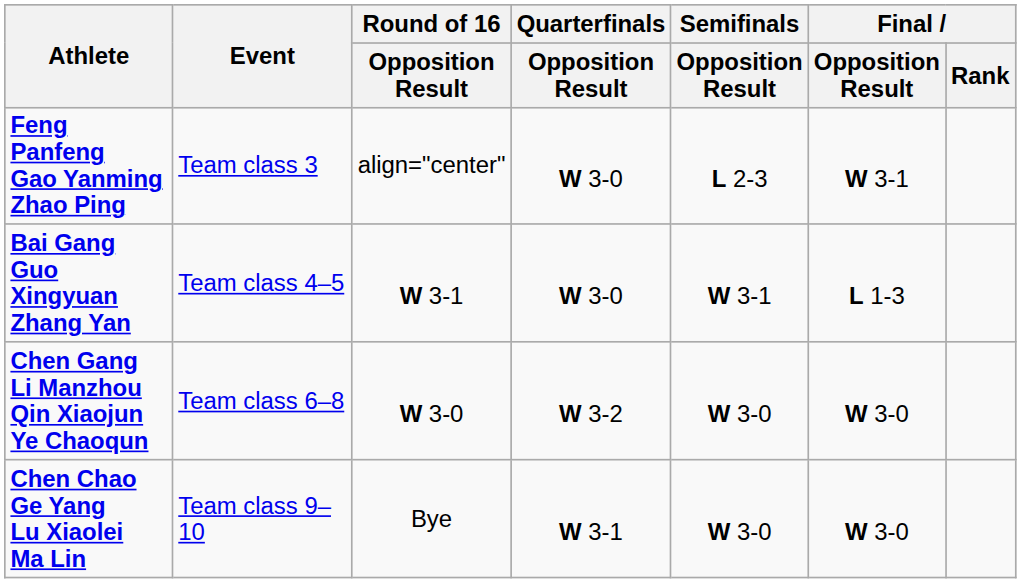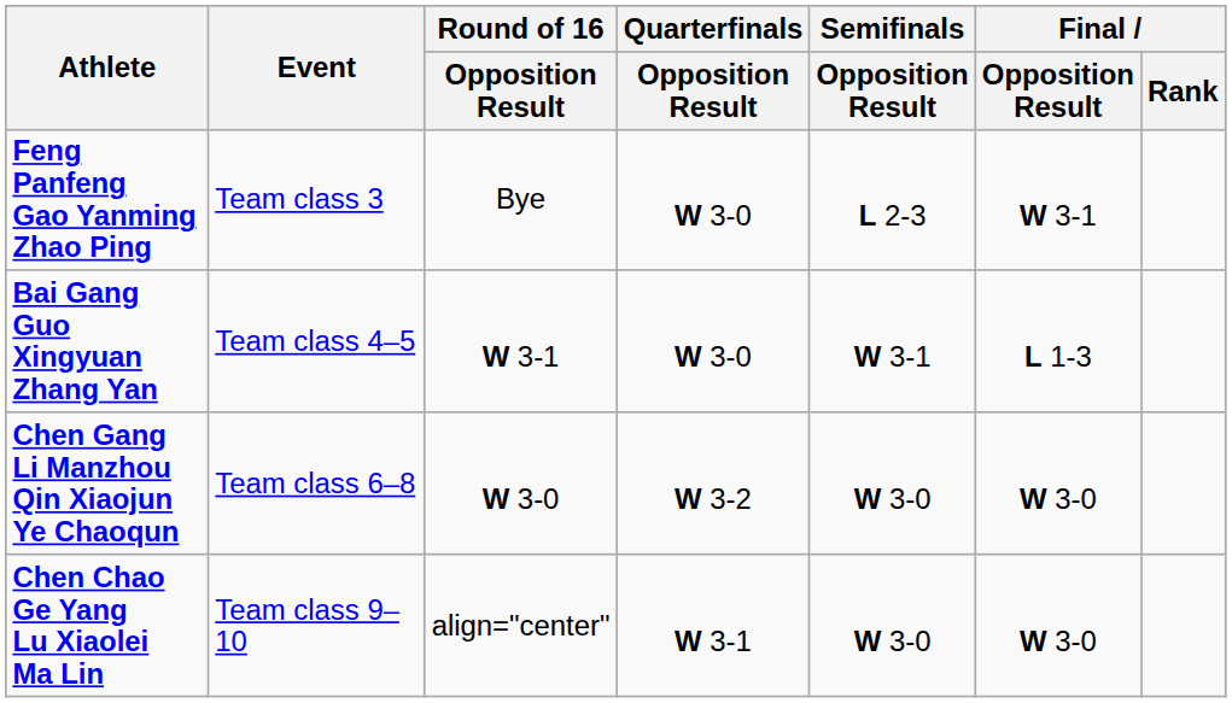Feng Panfeng Gao Yanming Zhao Ping | Round of 16 / Opposition Result: align="center" -> Bye
Chen Chao Ge Yang Lu Xiaolei Ma Lin | Round of 16 / Opposition Result: Bye -> align="center"
